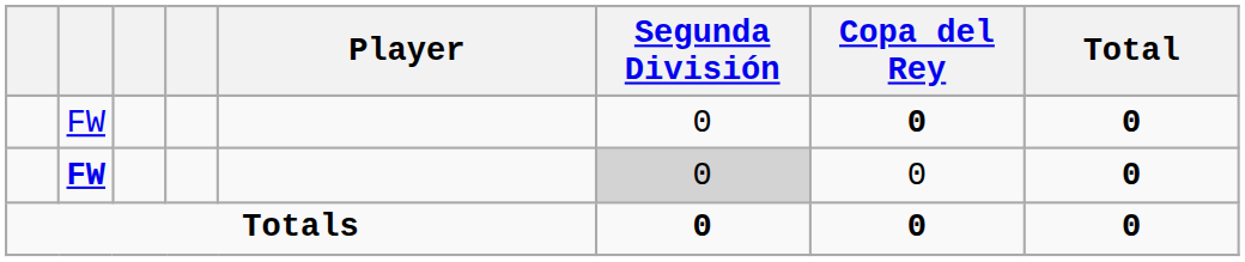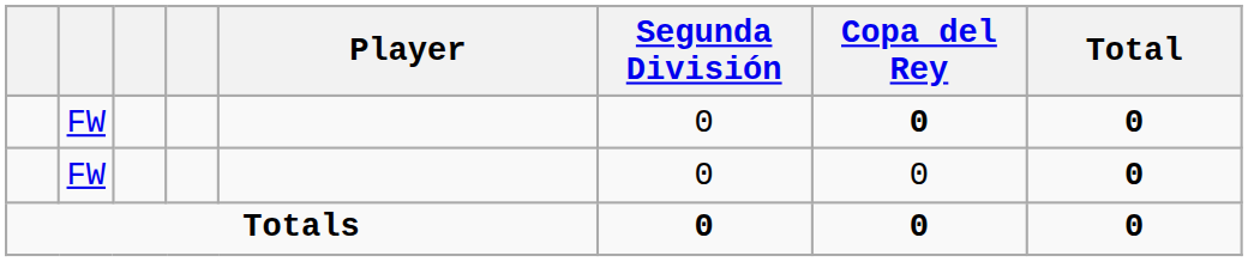row 3 | column 2: bold -> normal
row 3 | Segunda División: lightgrey background -> no background
